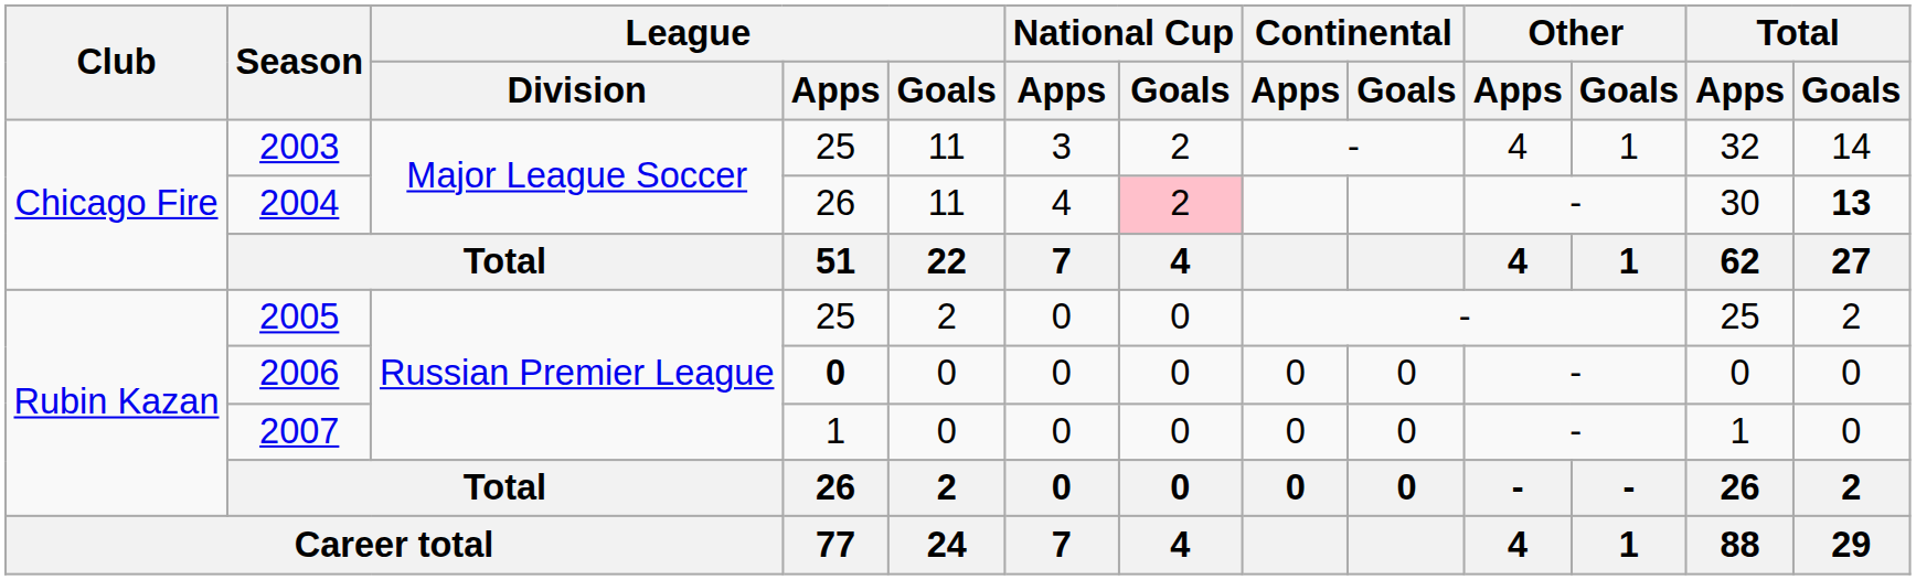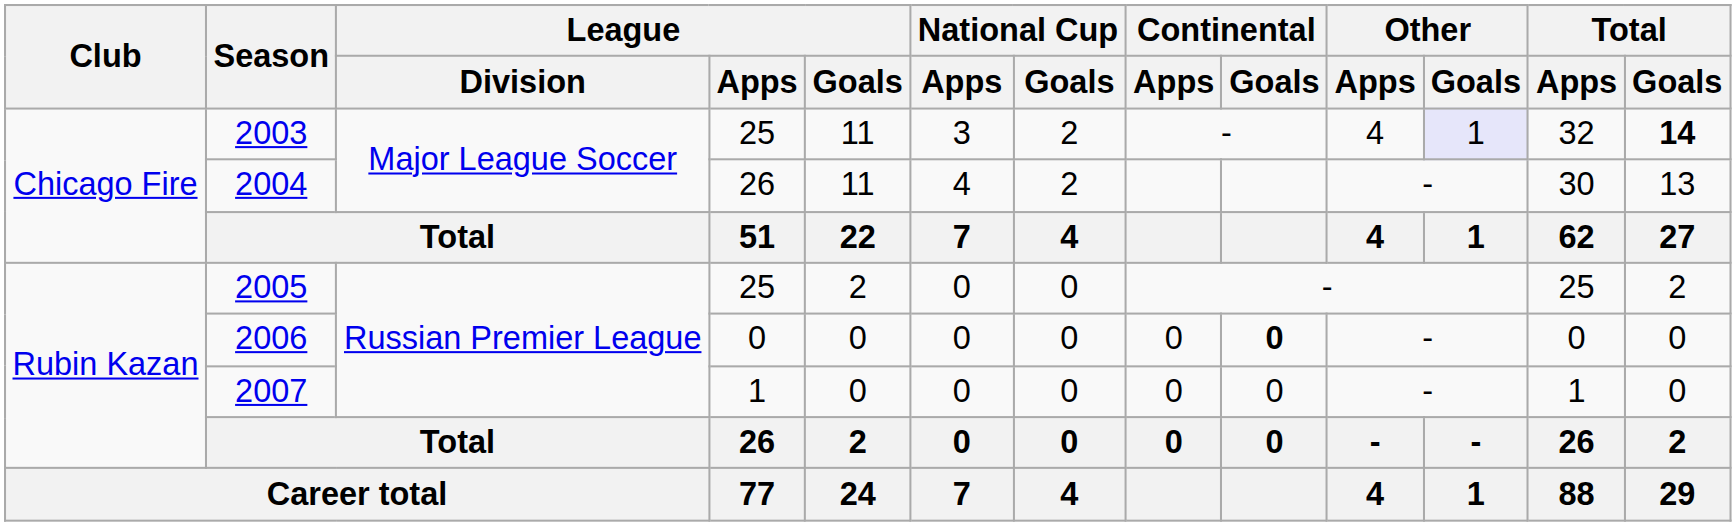2003 | Other / Goals: no background -> lavender background
2003 | Total / Goals: normal -> bold
2004 | National Cup / Goals: pink background -> no background
2004 | Total / Goals: bold -> normal
2006 | League / Apps: bold -> normal
2006 | Continental / Goals: normal -> bold
